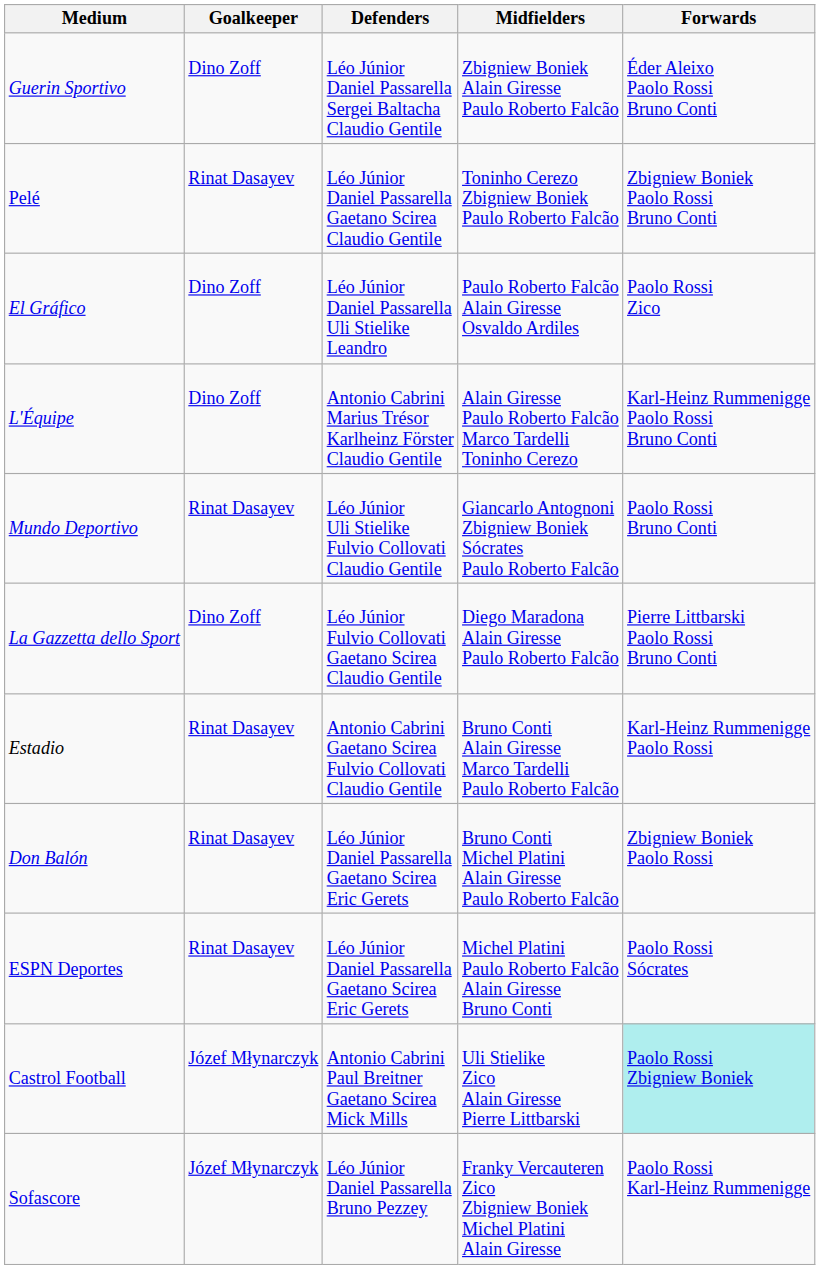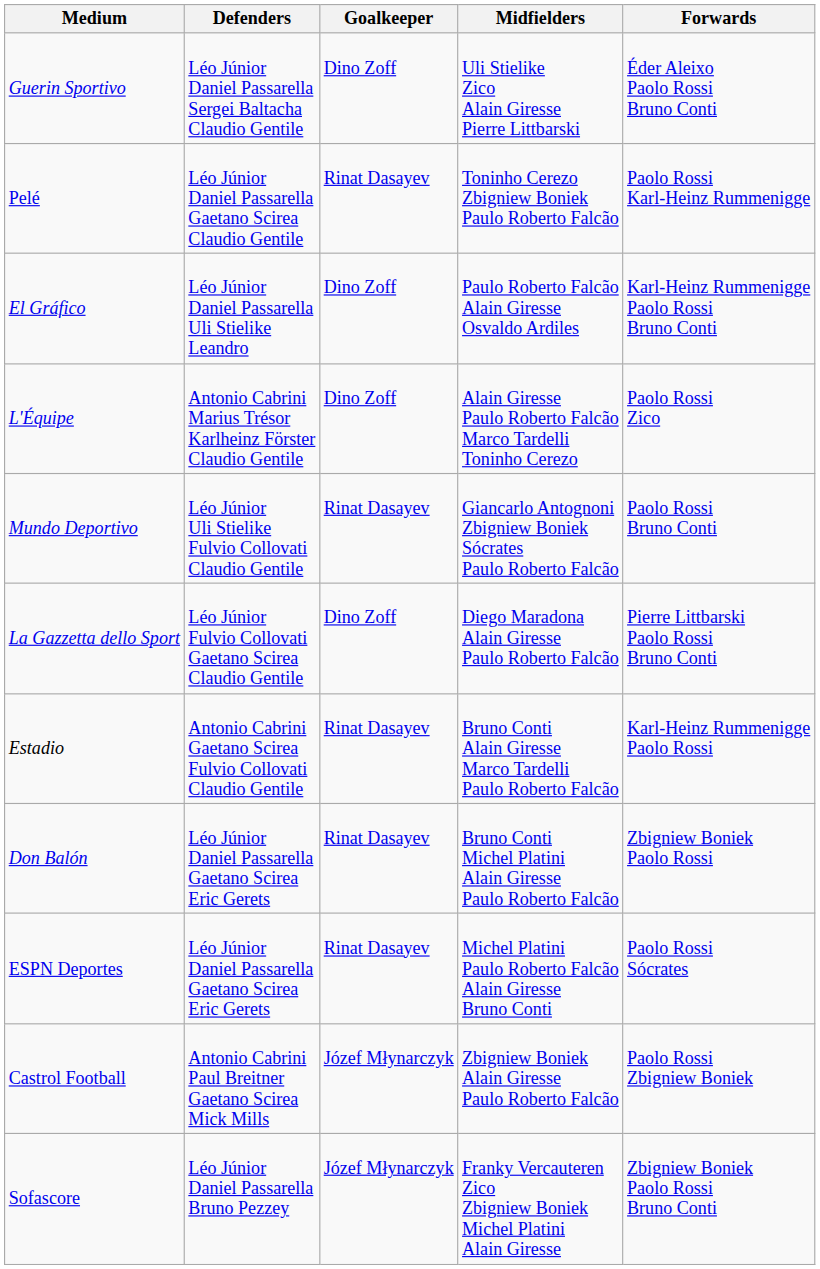columns swapped: Goalkeeper <-> Defenders
Guerin Sportivo | Midfielders: Zbigniew Boniek Alain Giresse Paulo Roberto Falcão -> Uli Stielike Zico Alain Giresse Pierre Littbarski
Pelé | Forwards: Zbigniew Boniek Paolo Rossi Bruno Conti -> Paolo Rossi Karl-Heinz Rummenigge
El Gráfico | Forwards: Paolo Rossi Zico -> Karl-Heinz Rummenigge Paolo Rossi Bruno Conti
L'Équipe | Forwards: Karl-Heinz Rummenigge Paolo Rossi Bruno Conti -> Paolo Rossi Zico
Castrol Football | Midfielders: Uli Stielike Zico Alain Giresse Pierre Littbarski -> Zbigniew Boniek Alain Giresse Paulo Roberto Falcão
Castrol Football | Forwards: paleturquoise background -> no background
Sofascore | Forwards: Paolo Rossi Karl-Heinz Rummenigge -> Zbigniew Boniek Paolo Rossi Bruno Conti
